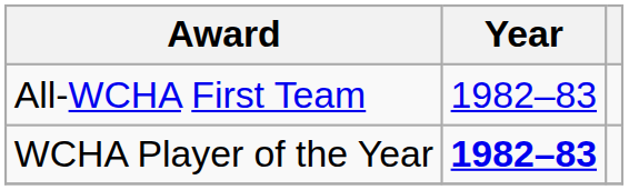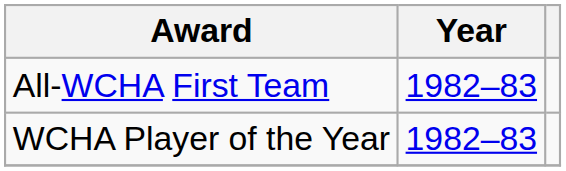WCHA Player of the Year | Year: bold -> normal
